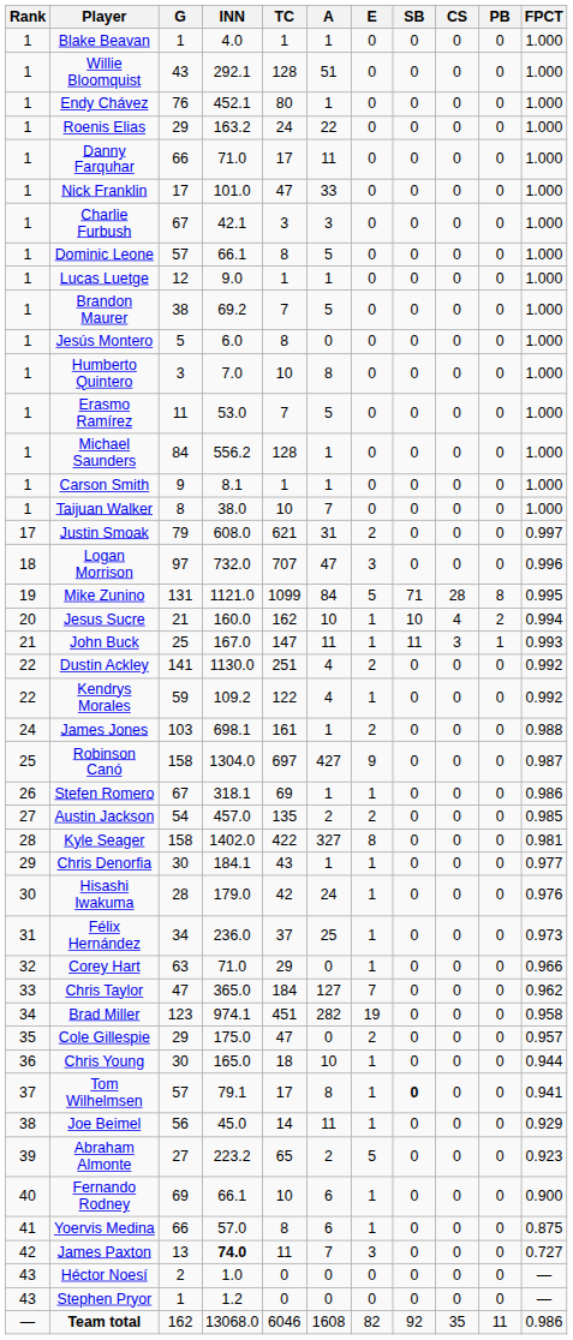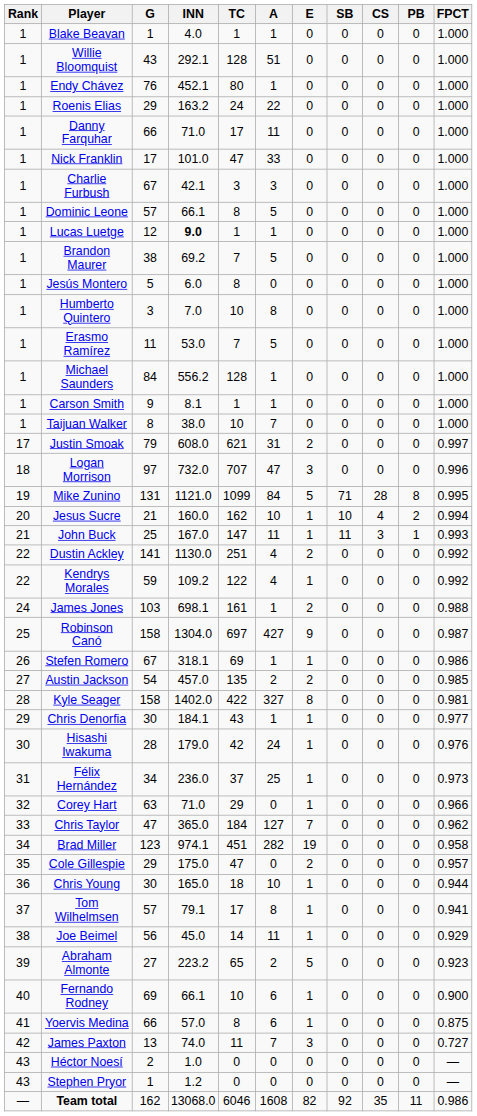Lucas Luetge | INN: normal -> bold
Tom Wilhelmsen | SB: bold -> normal
James Paxton | INN: bold -> normal
